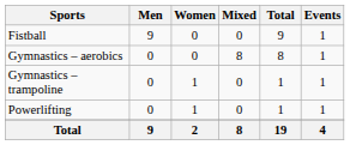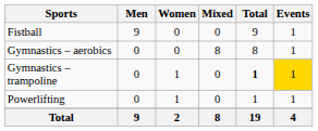Gymnastics – trampoline | Total: normal -> bold
Gymnastics – trampoline | Events: no background -> gold background
